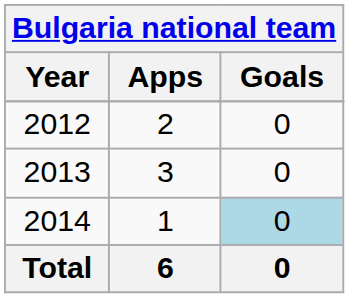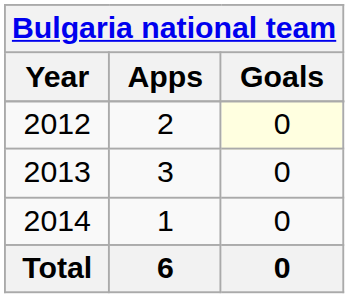2012 | Goals: no background -> lightyellow background
2014 | Goals: lightblue background -> no background
